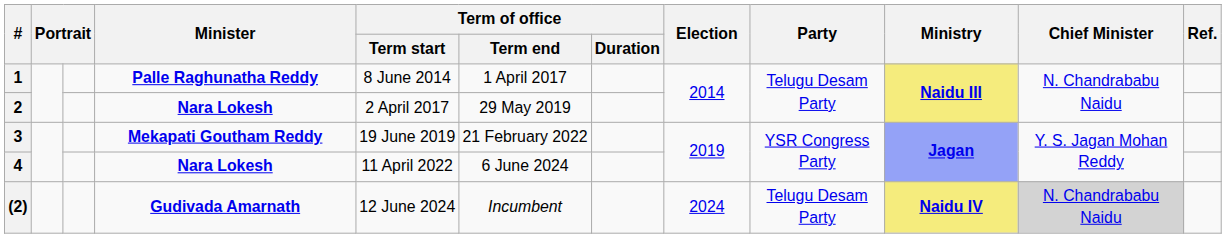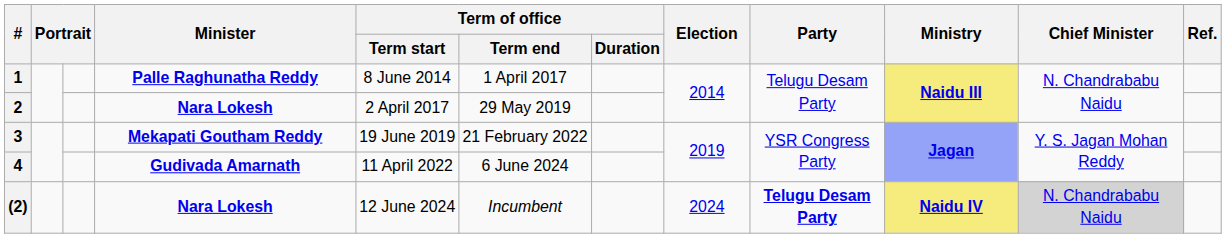4 | Minister: Nara Lokesh -> Gudivada Amarnath
(2) | Minister: Gudivada Amarnath -> Nara Lokesh
(2) | Party: normal -> bold
